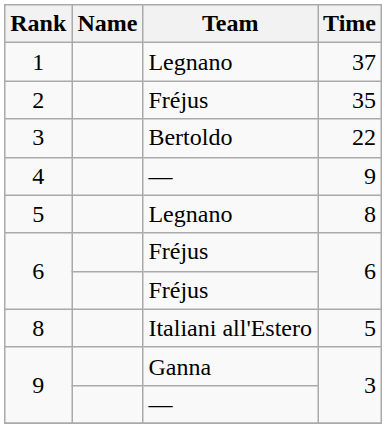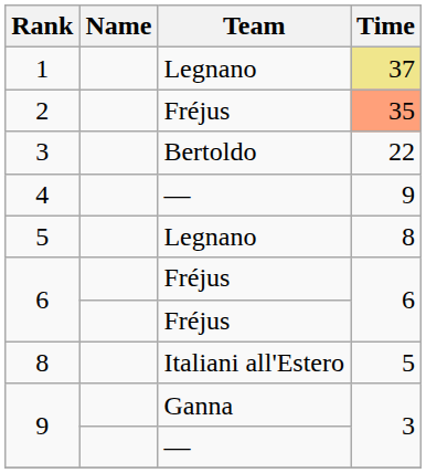1 | Time: no background -> khaki background
2 | Time: no background -> lightsalmon background
